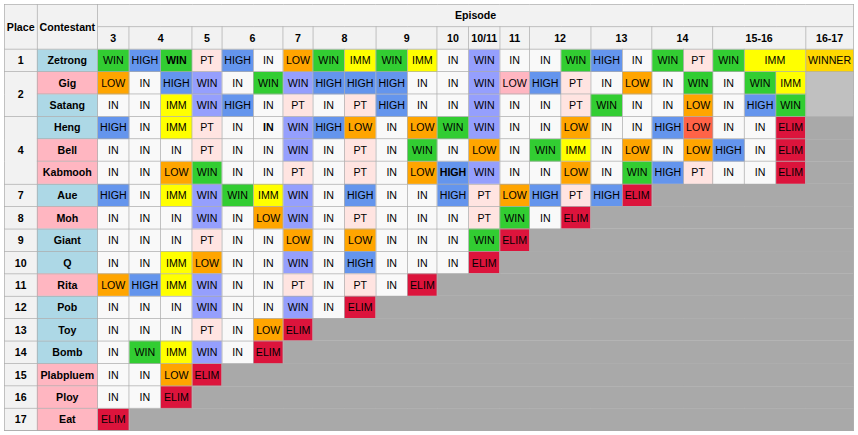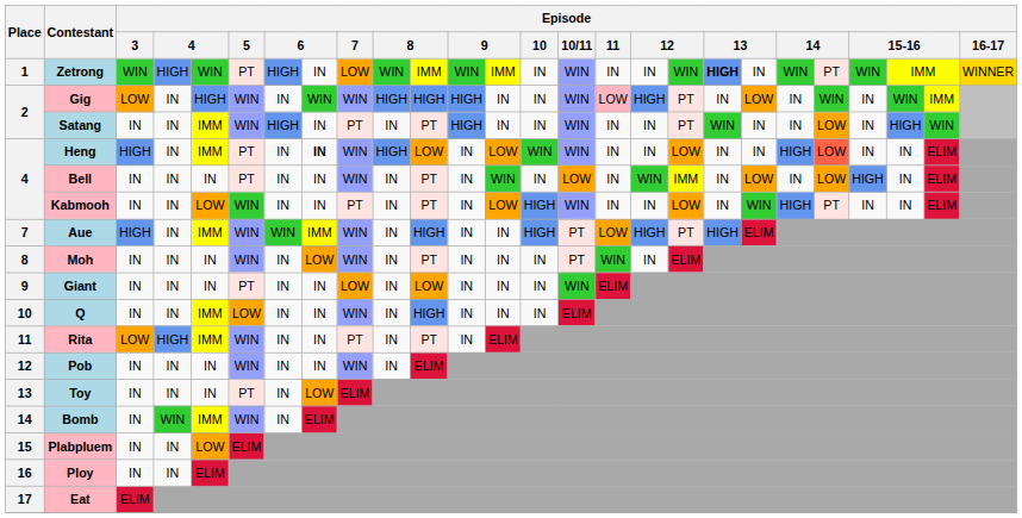Zetrong | column 5: bold -> normal
Zetrong | column 19: normal -> bold
Kabmooh | Episode / 10: bold -> normal
